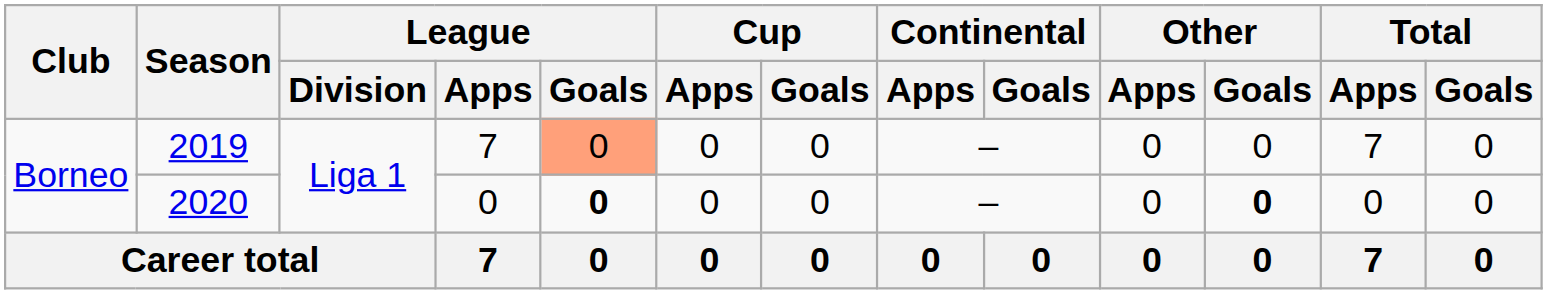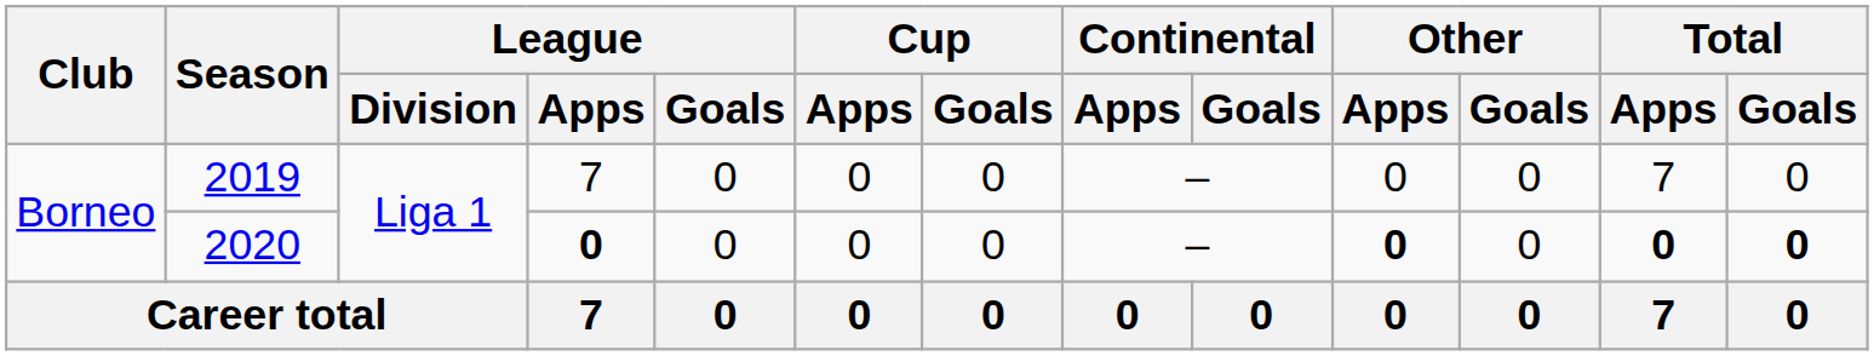2019 | League / Goals: lightsalmon background -> no background
2020 | League / Apps: normal -> bold
2020 | League / Goals: bold -> normal
2020 | Other / Apps: normal -> bold
2020 | Other / Goals: bold -> normal
2020 | Total / Apps: normal -> bold
2020 | Total / Goals: normal -> bold
